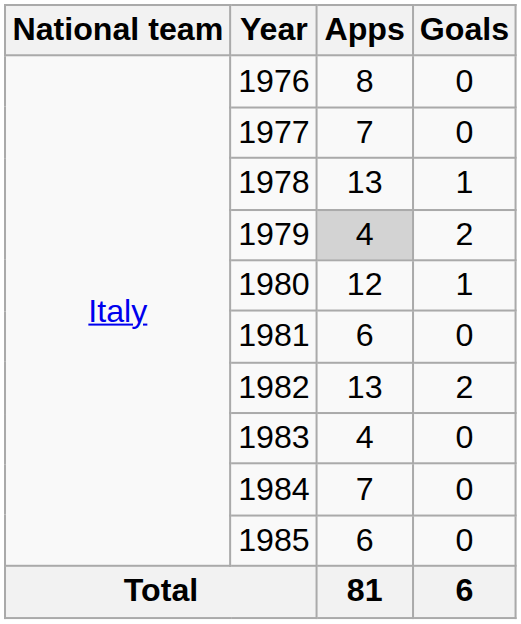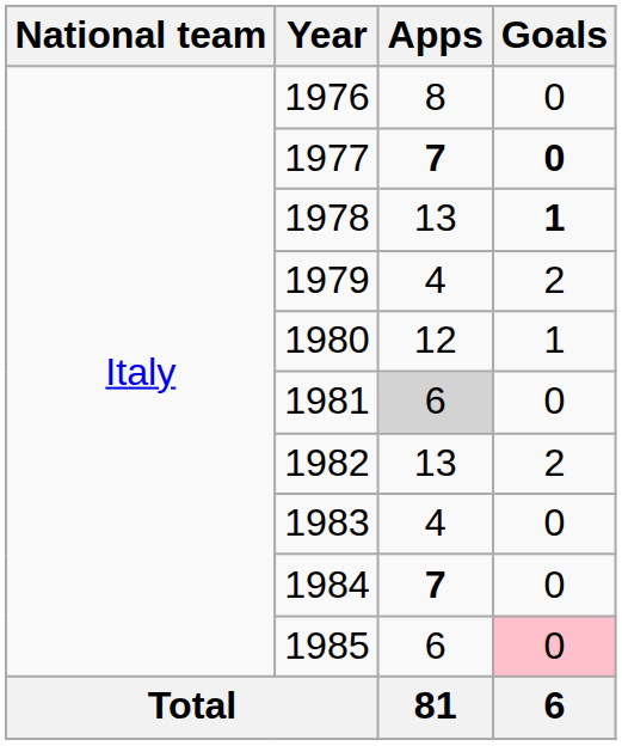1977 | Apps: normal -> bold
1977 | Goals: normal -> bold
1978 | Goals: normal -> bold
1979 | Apps: lightgrey background -> no background
1981 | Apps: no background -> lightgrey background
1984 | Apps: normal -> bold
1985 | Goals: no background -> pink background
